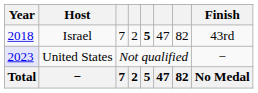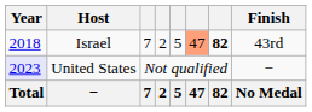Israel | column 5: bold -> normal
Israel | column 6: no background -> lightsalmon background
Israel | column 7: normal -> bold
